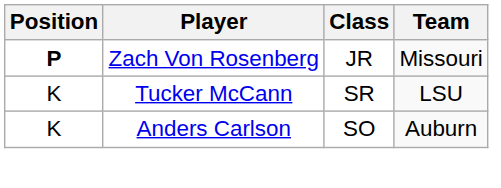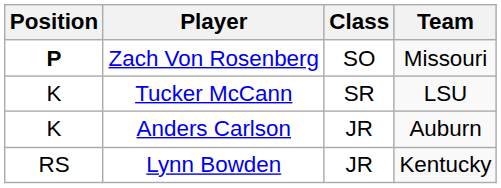Zach Von Rosenberg | Class: JR -> SO
Anders Carlson | Class: SO -> JR
+ row: RS | Lynn Bowden | JR | Kentucky
